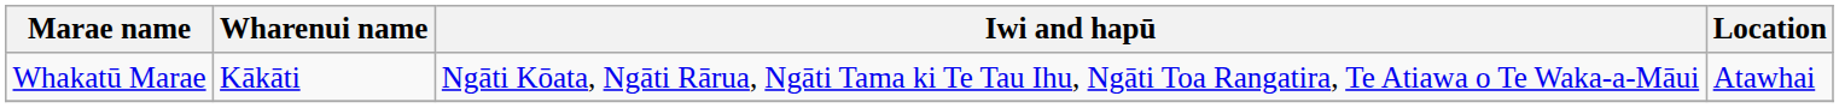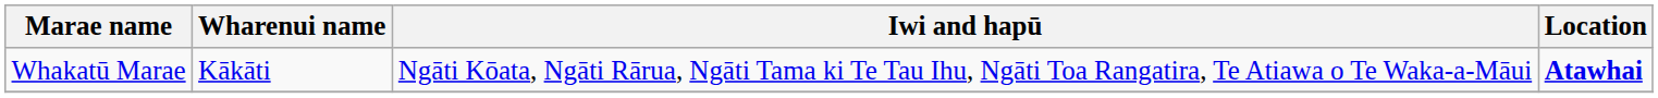Whakatū Marae | Location: normal -> bold
